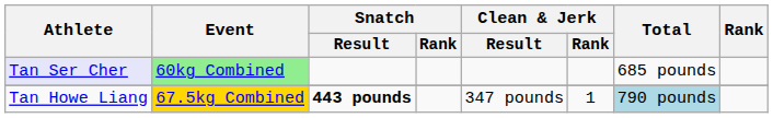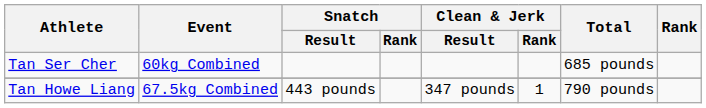row 3 | Athlete: lavender background -> no background
row 3 | Event: lightgreen background -> no background
row 4 | Event: gold background -> no background
row 4 | Snatch / Result: bold -> normal
row 4 | Total: lightblue background -> no background
